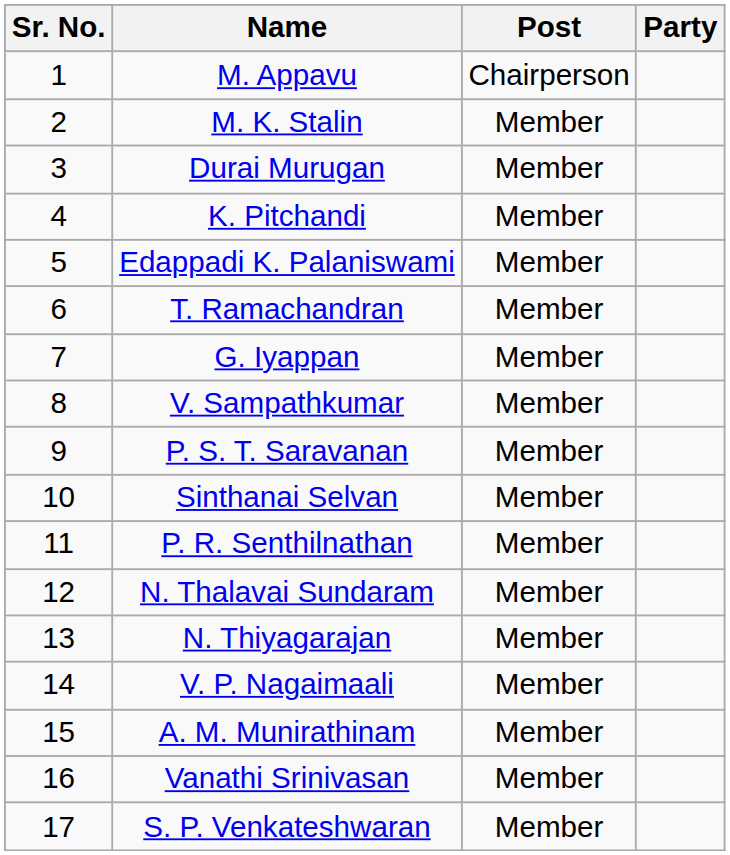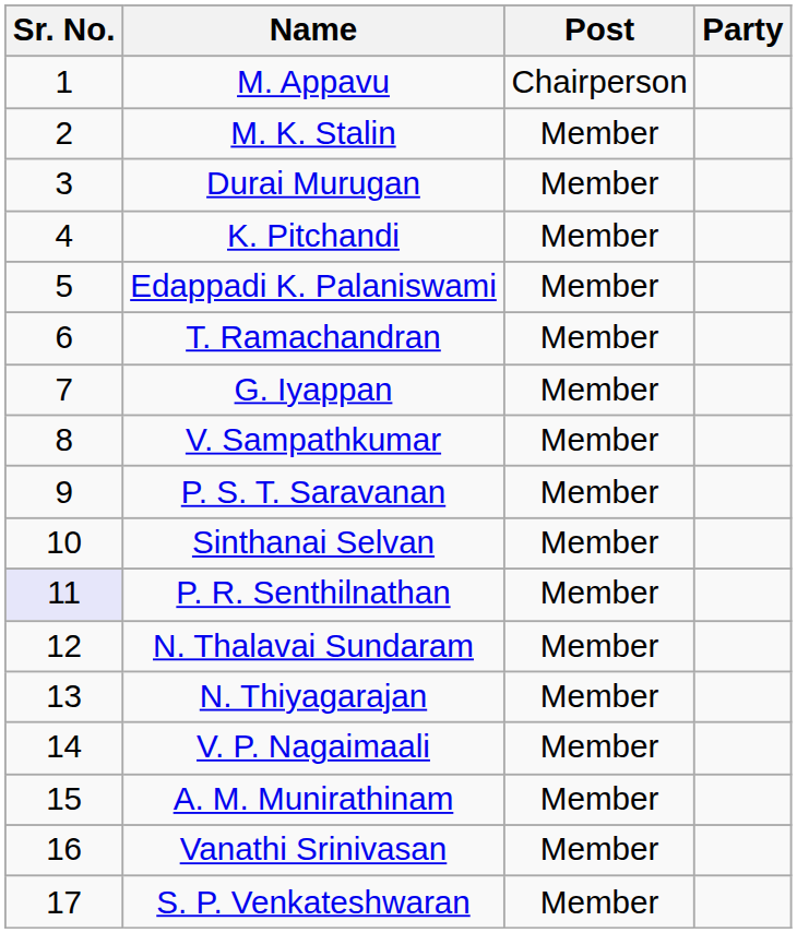P. R. Senthilnathan | Sr. No.: no background -> lavender background
